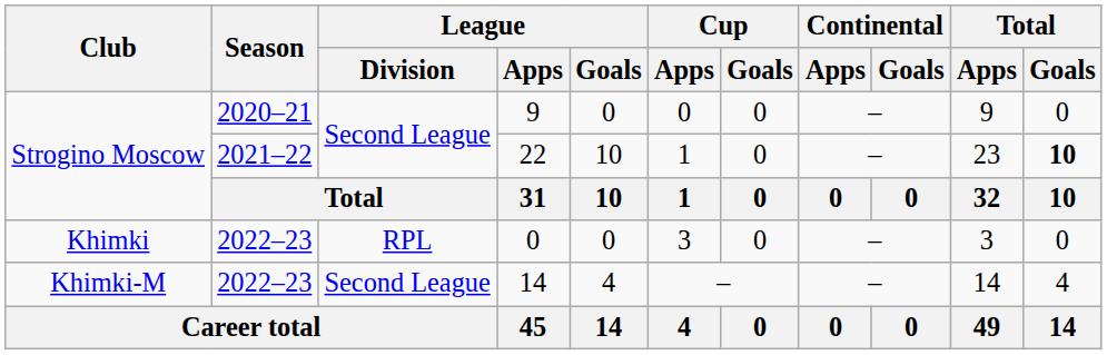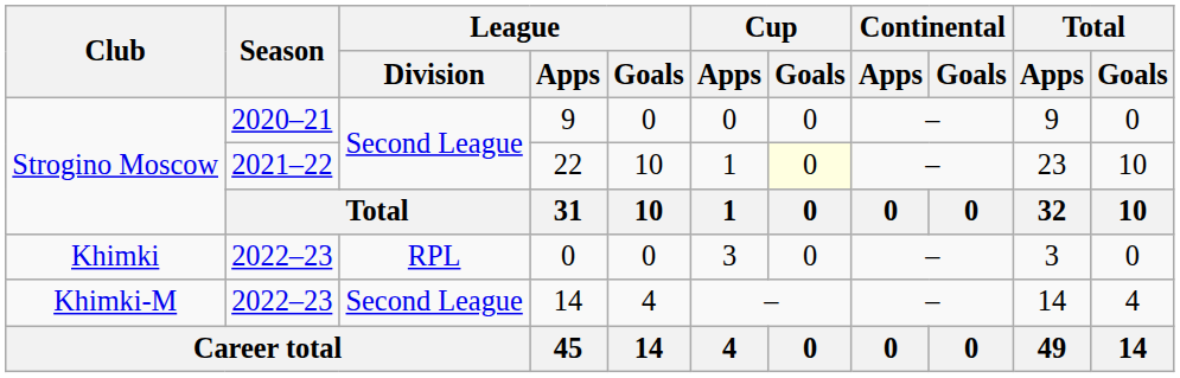22 | Cup / Goals: no background -> lightyellow background
22 | Total / Goals: bold -> normal
